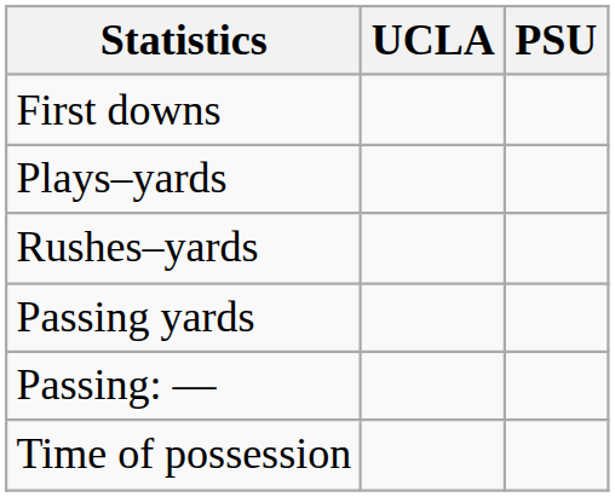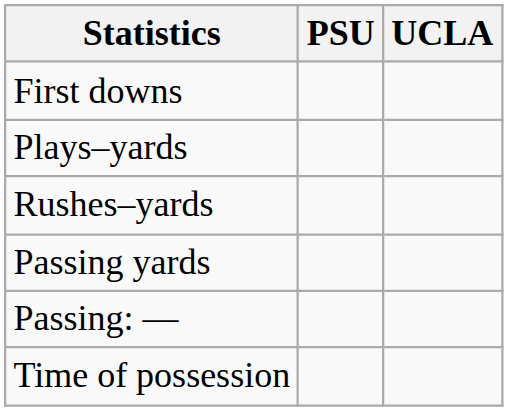columns swapped: PSU <-> UCLA
